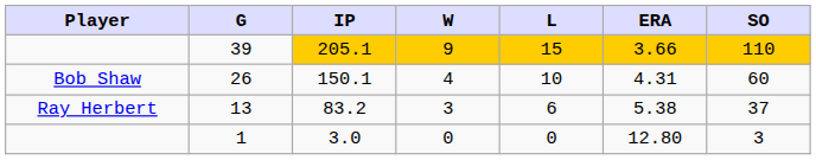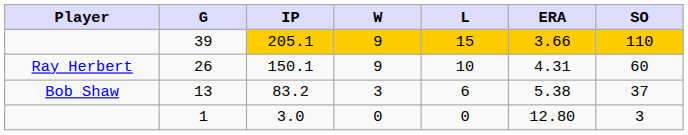26 | Player: Bob Shaw -> Ray Herbert
26 | W: 4 -> 9
13 | Player: Ray Herbert -> Bob Shaw
